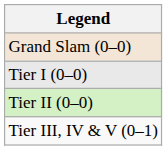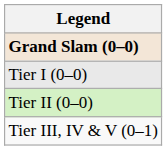row 2 | column 1: normal -> bold
